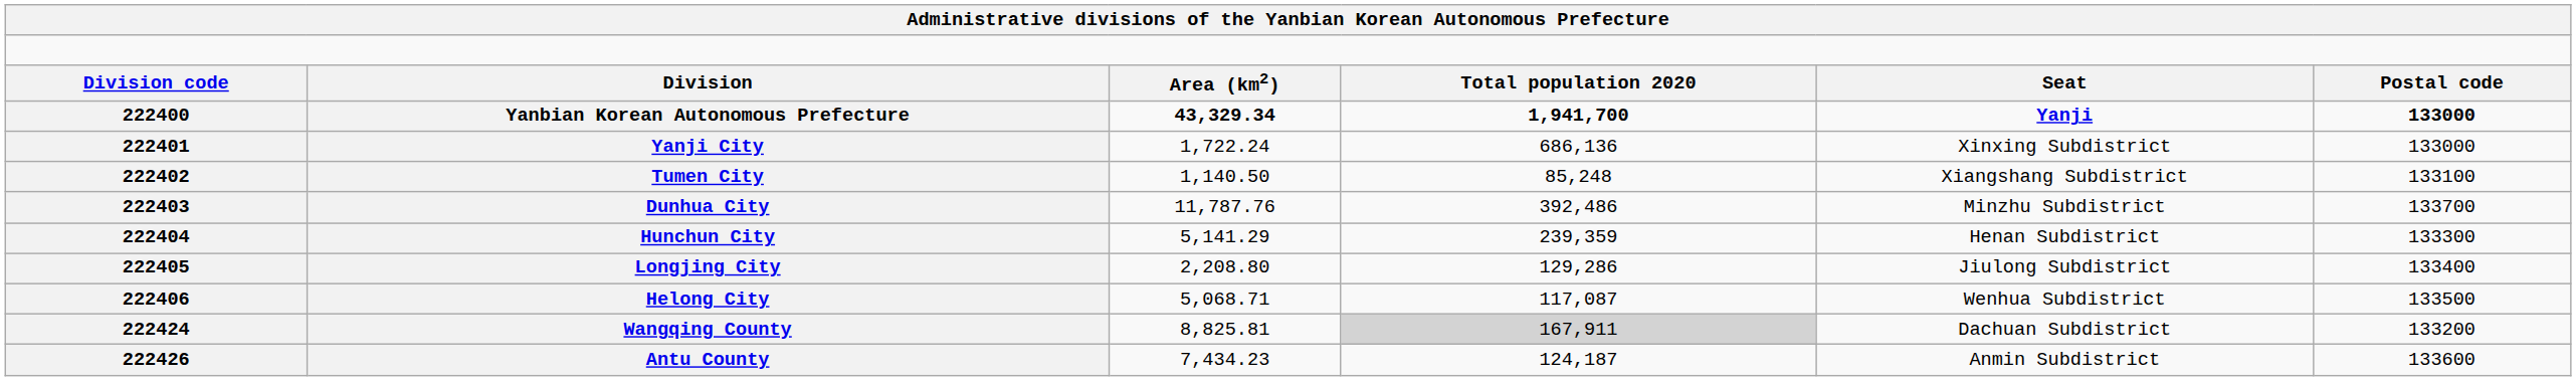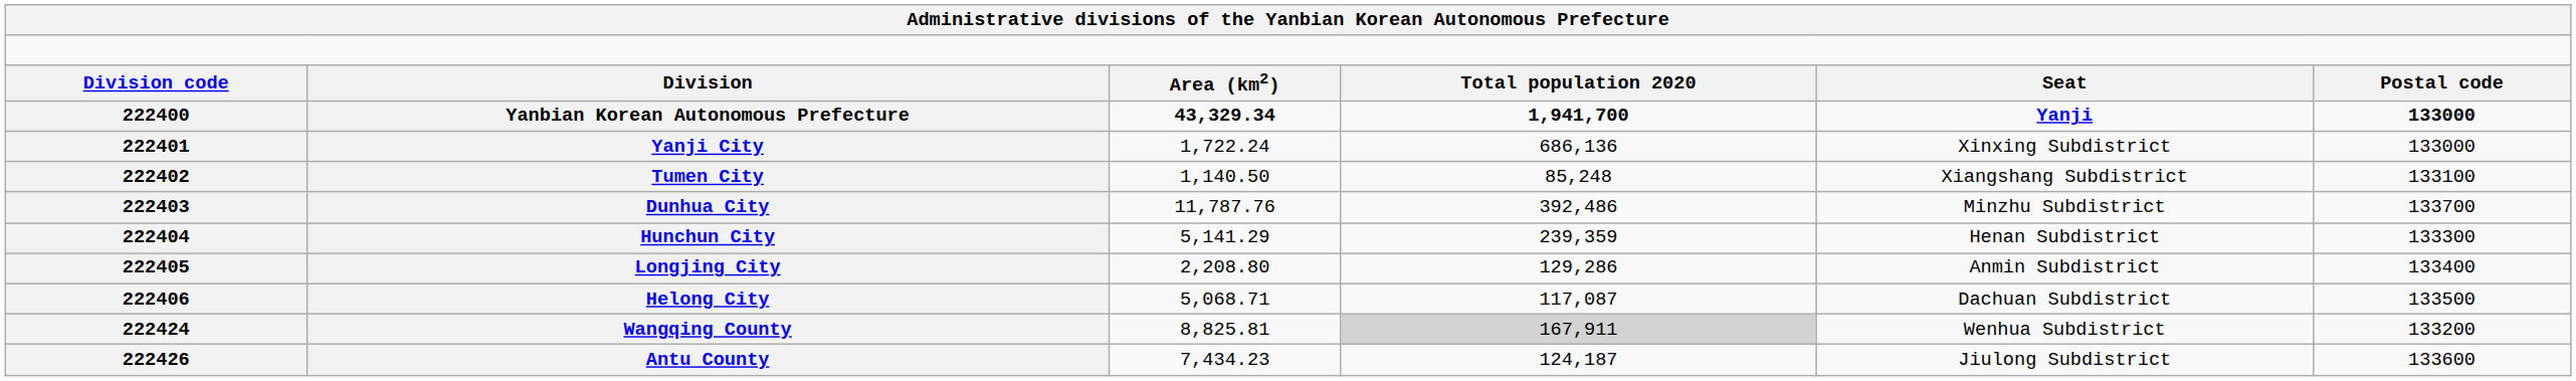Longjing City | column 5: Jiulong Subdistrict -> Anmin Subdistrict
Helong City | column 5: Wenhua Subdistrict -> Dachuan Subdistrict
Wangqing County | column 5: Dachuan Subdistrict -> Wenhua Subdistrict
Antu County | column 5: Anmin Subdistrict -> Jiulong Subdistrict
